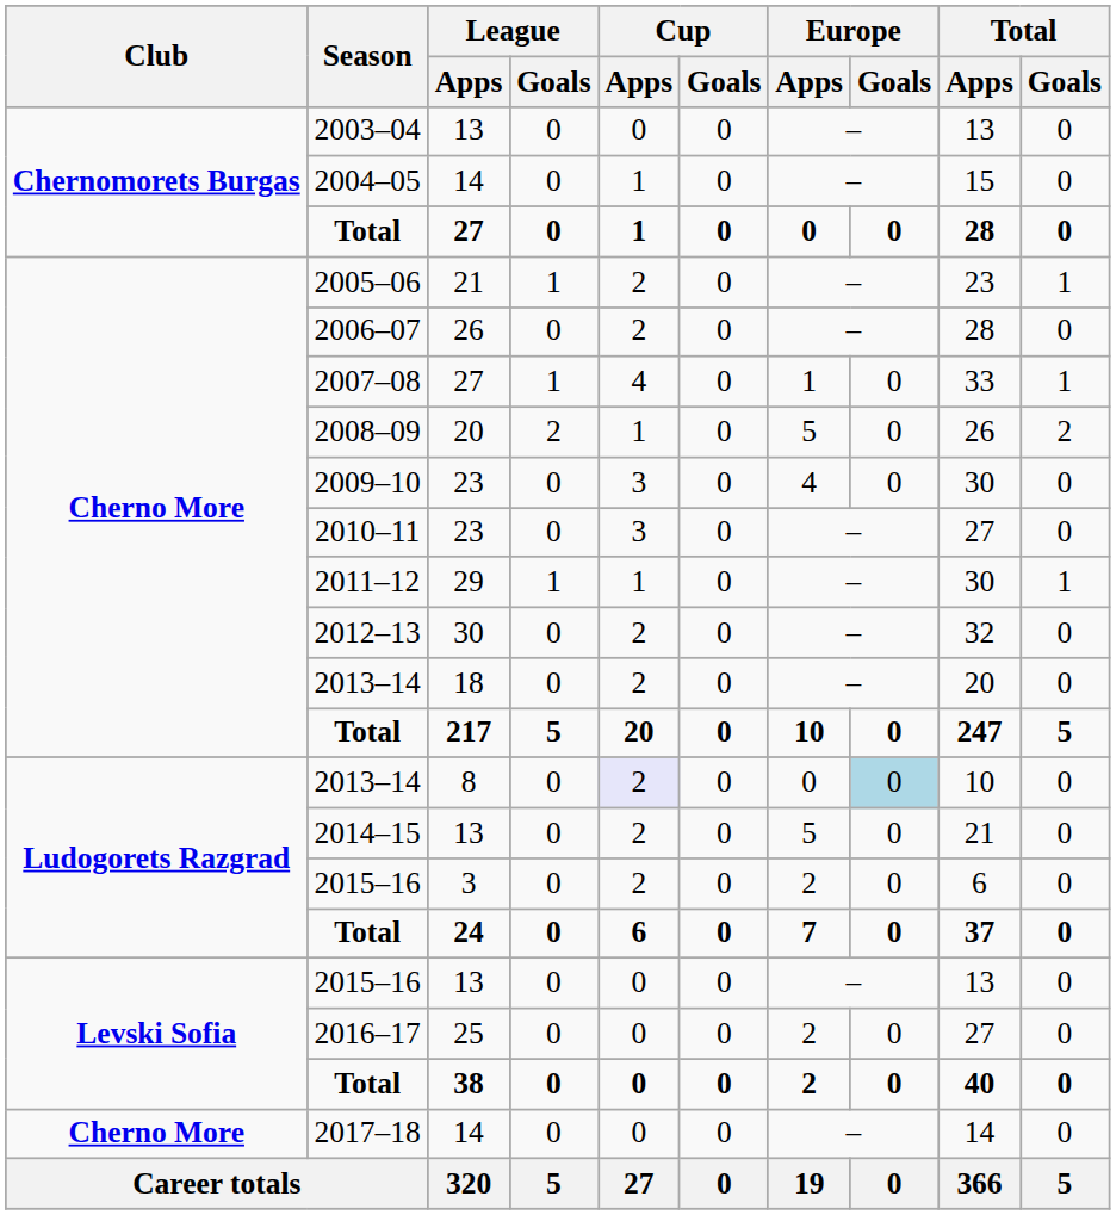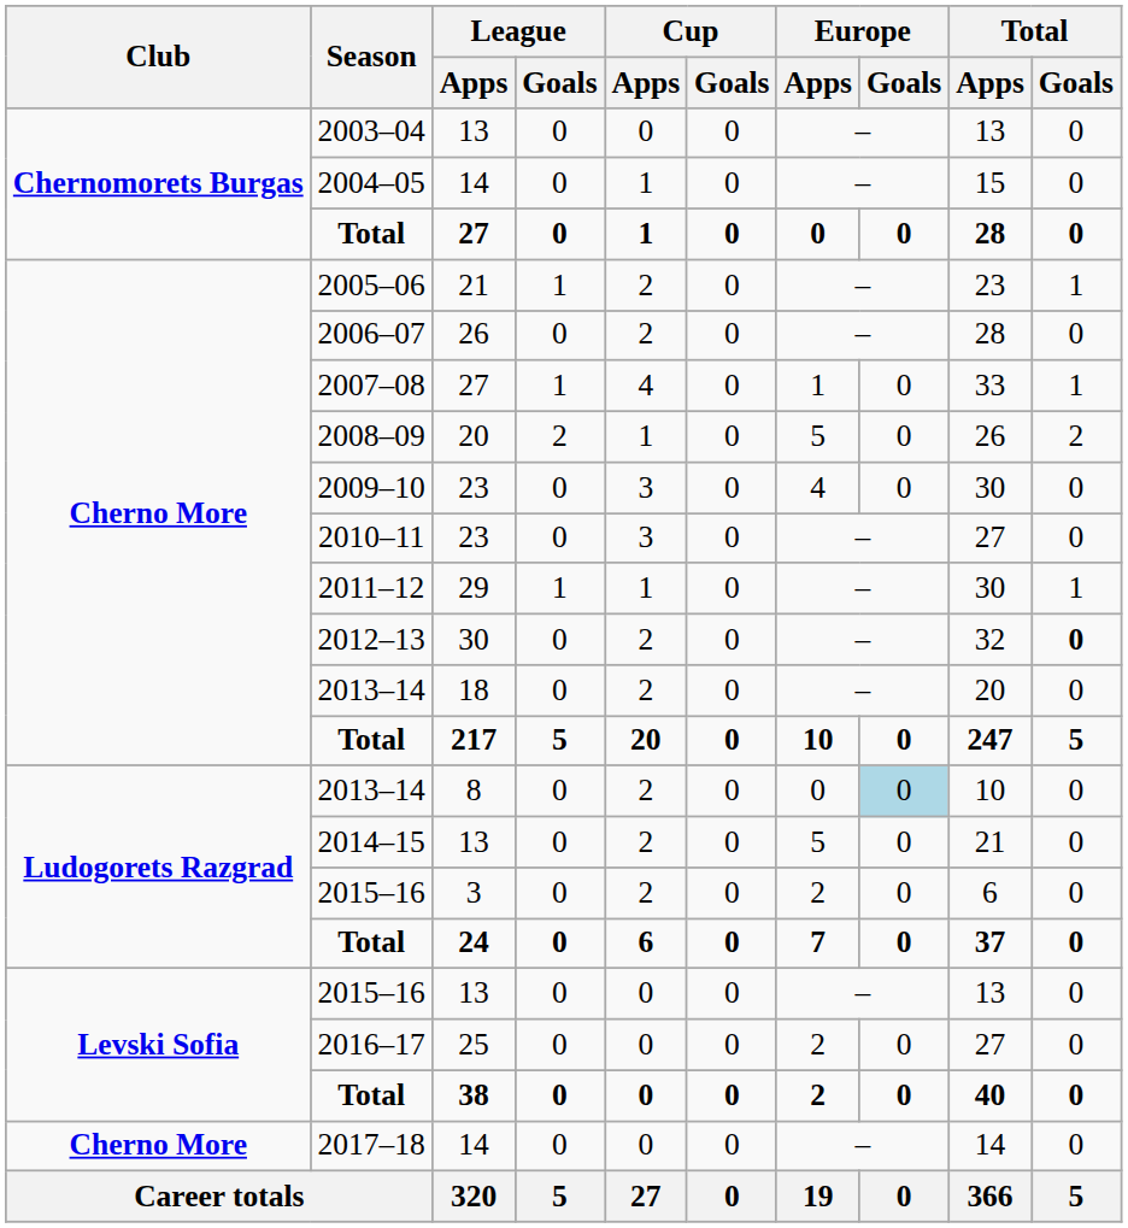2012–13 | Total / Goals: normal -> bold
2013–14 / 8 | Cup / Apps: lavender background -> no background
